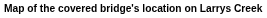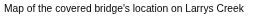row 1 | column 1: bold -> normal
